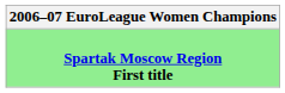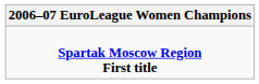row 2 | column 1: lightgreen background -> no background
